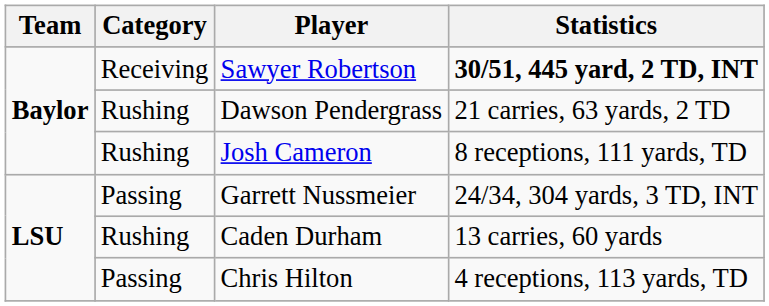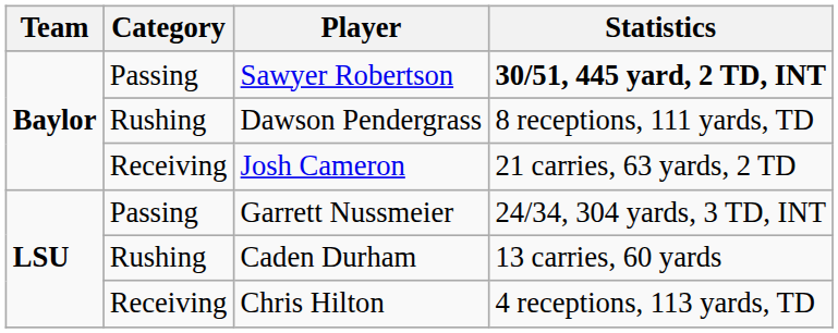Sawyer Robertson | Category: Receiving -> Passing
Dawson Pendergrass | Statistics: 21 carries, 63 yards, 2 TD -> 8 receptions, 111 yards, TD
Josh Cameron | Category: Rushing -> Receiving
Josh Cameron | Statistics: 8 receptions, 111 yards, TD -> 21 carries, 63 yards, 2 TD
Chris Hilton | Category: Passing -> Receiving
